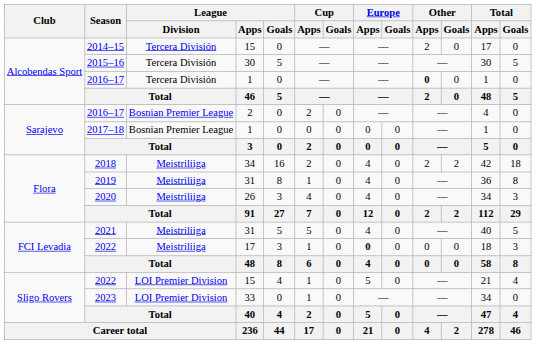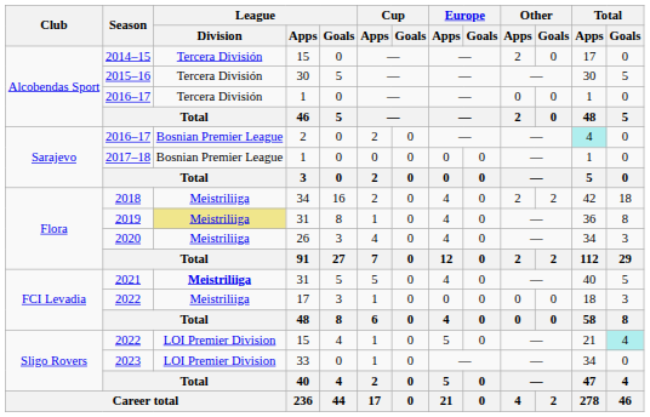2016–17 / 1 | Other / Apps: bold -> normal
2016–17 / 2 | Total / Apps: no background -> paleturquoise background
2019 | League / Division: no background -> khaki background
2021 | League / Division: normal -> bold
2022 / 17 | Europe / Apps: bold -> normal
2022 / 15 | Total / Goals: no background -> paleturquoise background
